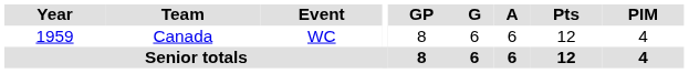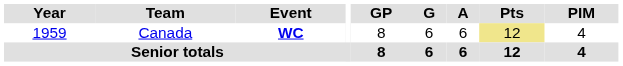Canada | Event: normal -> bold
Canada | Pts: no background -> khaki background
